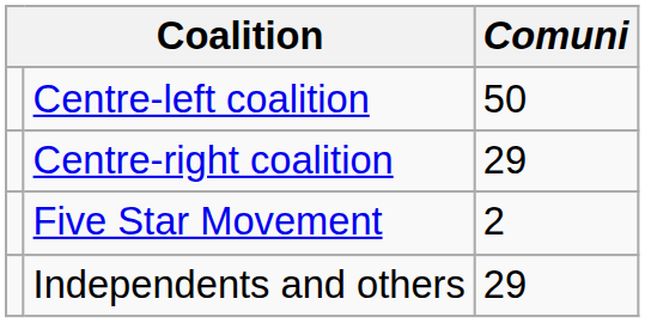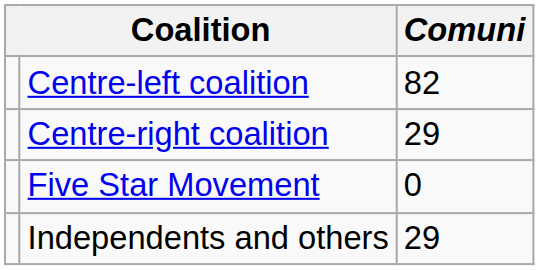Centre-left coalition | Comuni: 50 -> 82
Five Star Movement | Comuni: 2 -> 0
